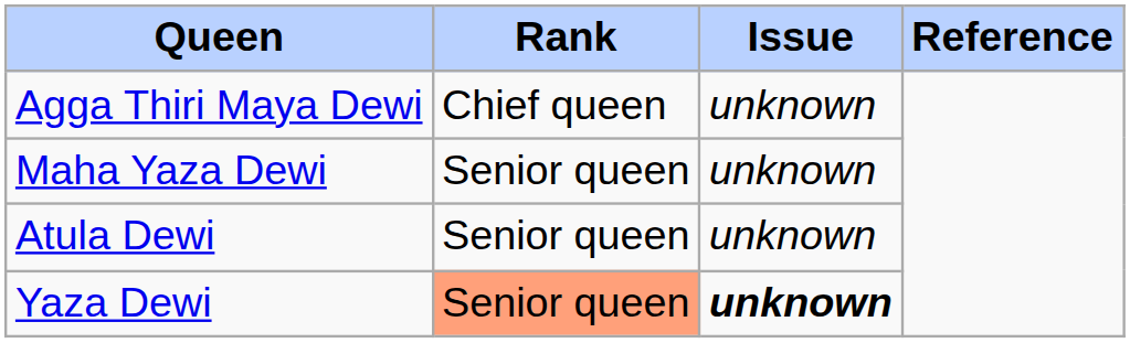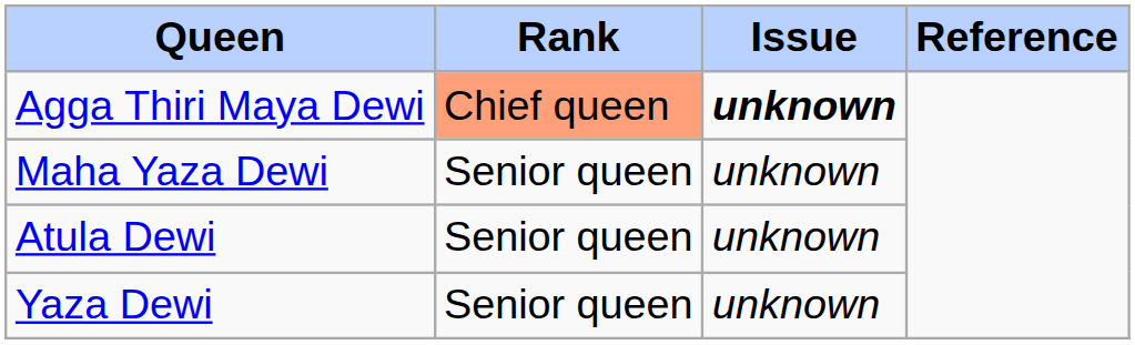Agga Thiri Maya Dewi | Rank: no background -> lightsalmon background
Agga Thiri Maya Dewi | Issue: normal -> bold
Yaza Dewi | Rank: lightsalmon background -> no background
Yaza Dewi | Issue: bold -> normal
